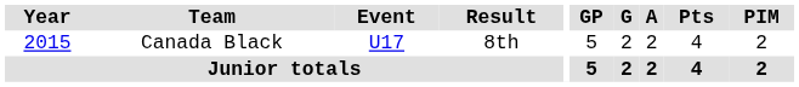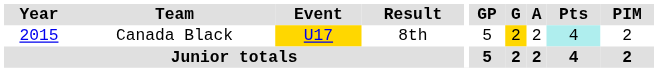Canada Black | Event: no background -> gold background
Canada Black | G: no background -> gold background
Canada Black | Pts: no background -> paleturquoise background
